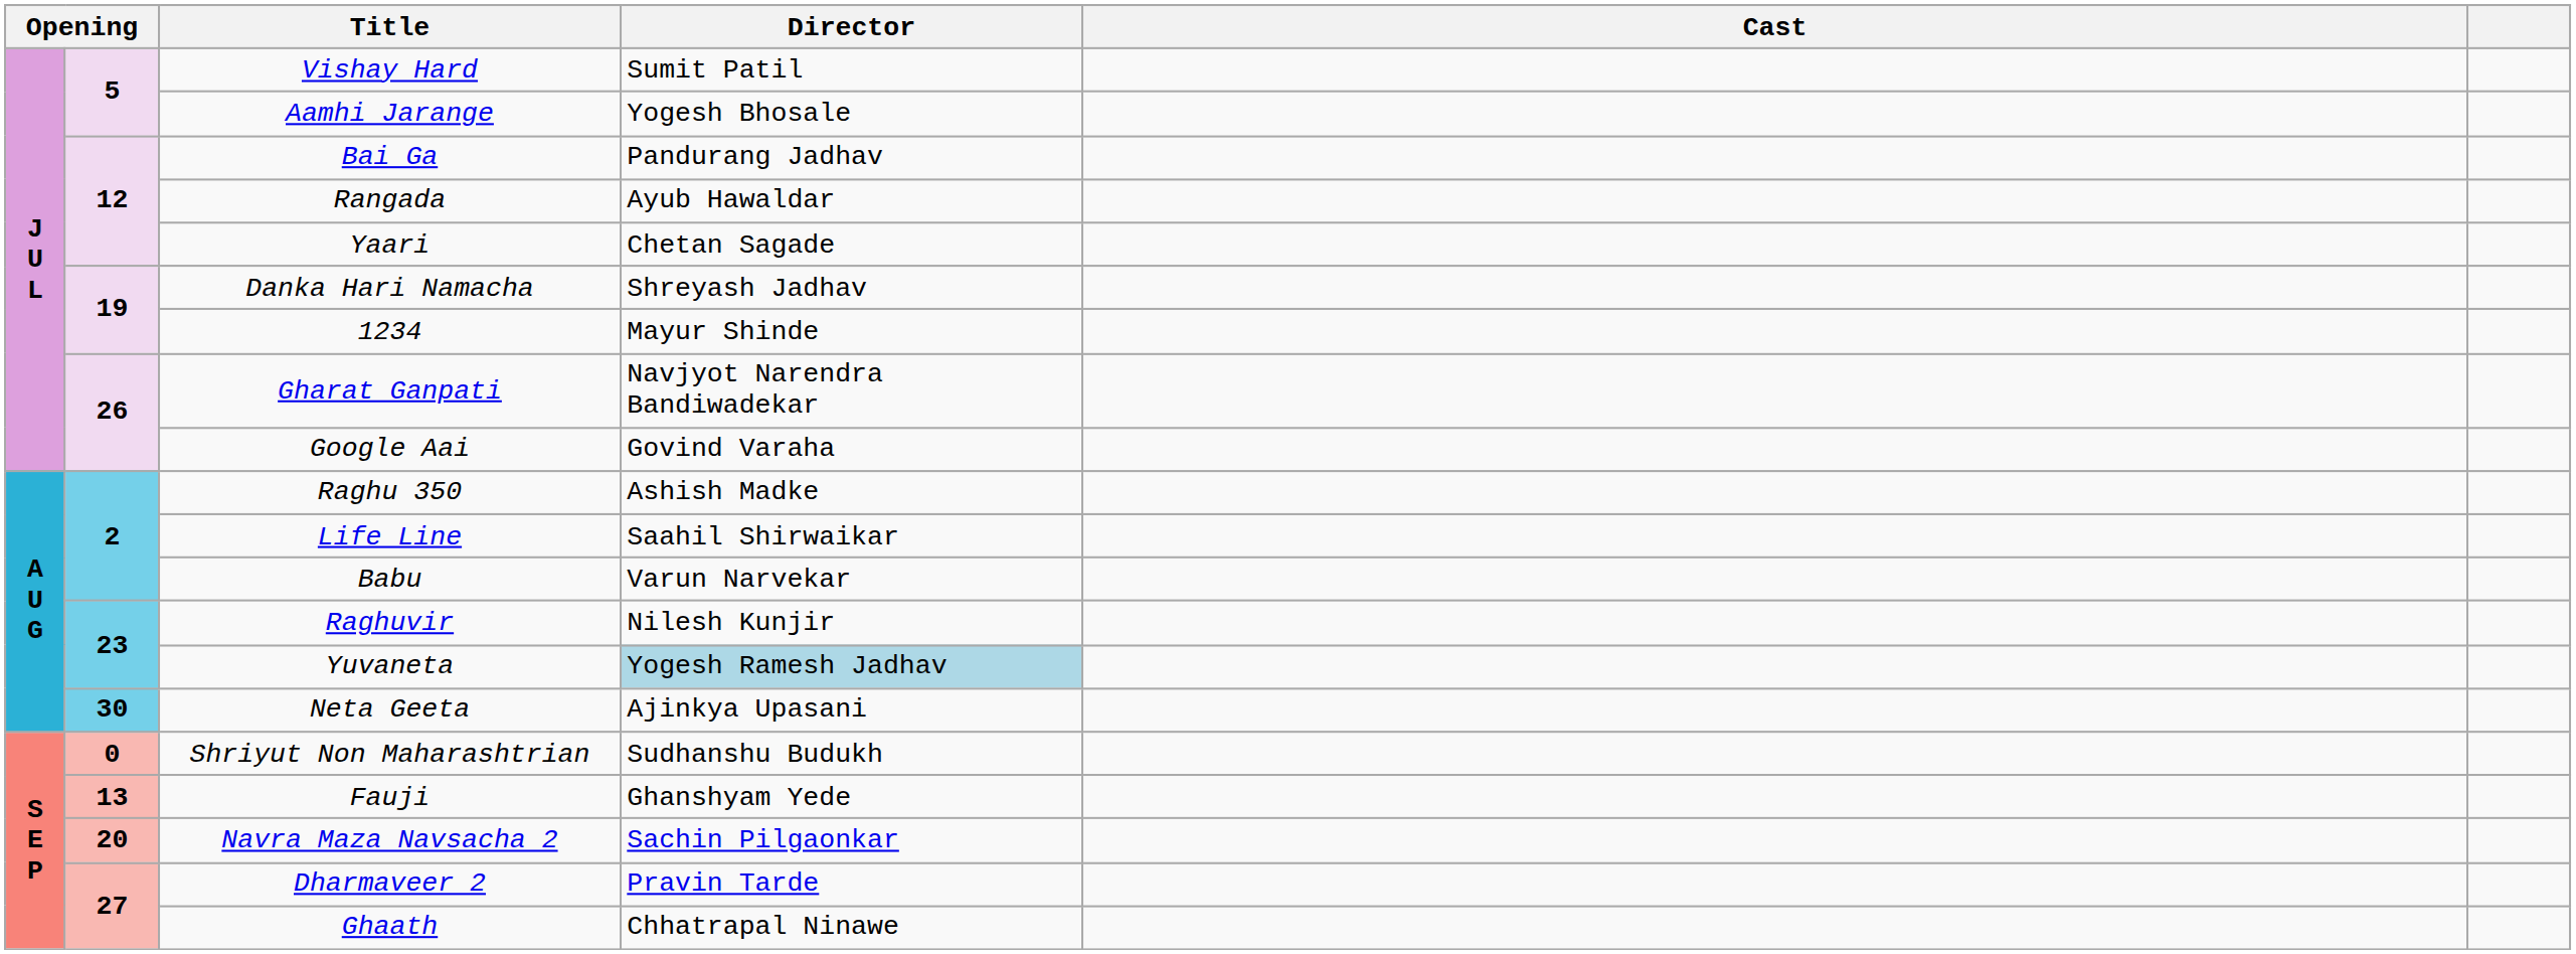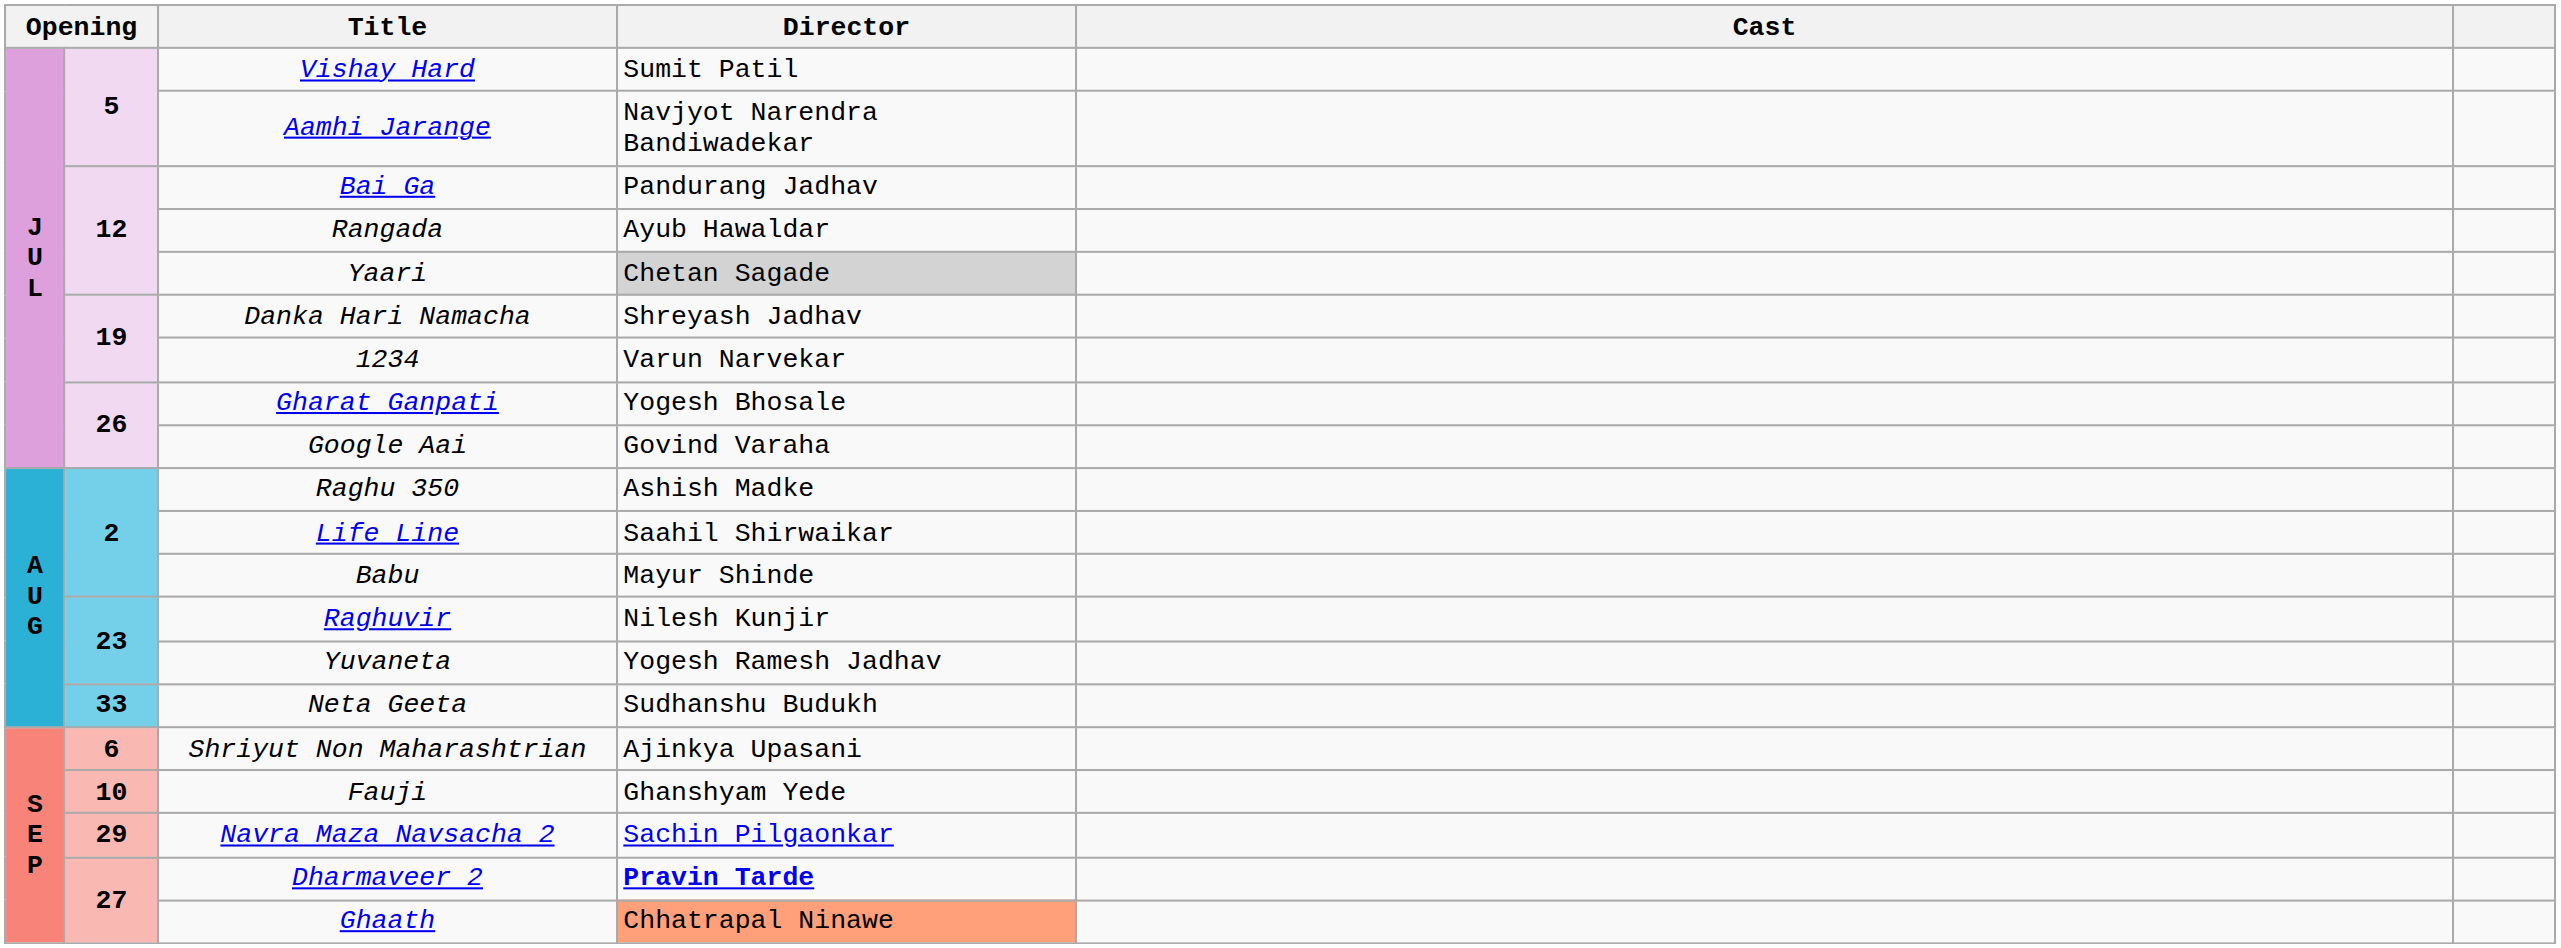Aamhi Jarange | Director: Yogesh Bhosale -> Navjyot Narendra Bandiwadekar
Yaari | Director: no background -> lightgrey background
1234 | Director: Mayur Shinde -> Varun Narvekar
Gharat Ganpati | Director: Navjyot Narendra Bandiwadekar -> Yogesh Bhosale
Babu | Director: Varun Narvekar -> Mayur Shinde
Yuvaneta | Director: lightblue background -> no background
Neta Geeta | column 2: 30 -> 33
Neta Geeta | Director: Ajinkya Upasani -> Sudhanshu Budukh
Shriyut Non Maharashtrian | column 2: 0 -> 6
Shriyut Non Maharashtrian | Director: Sudhanshu Budukh -> Ajinkya Upasani
Fauji | column 2: 13 -> 10
Navra Maza Navsacha 2 | column 2: 20 -> 29
Dharmaveer 2 | Director: normal -> bold
Ghaath | Director: no background -> lightsalmon background
